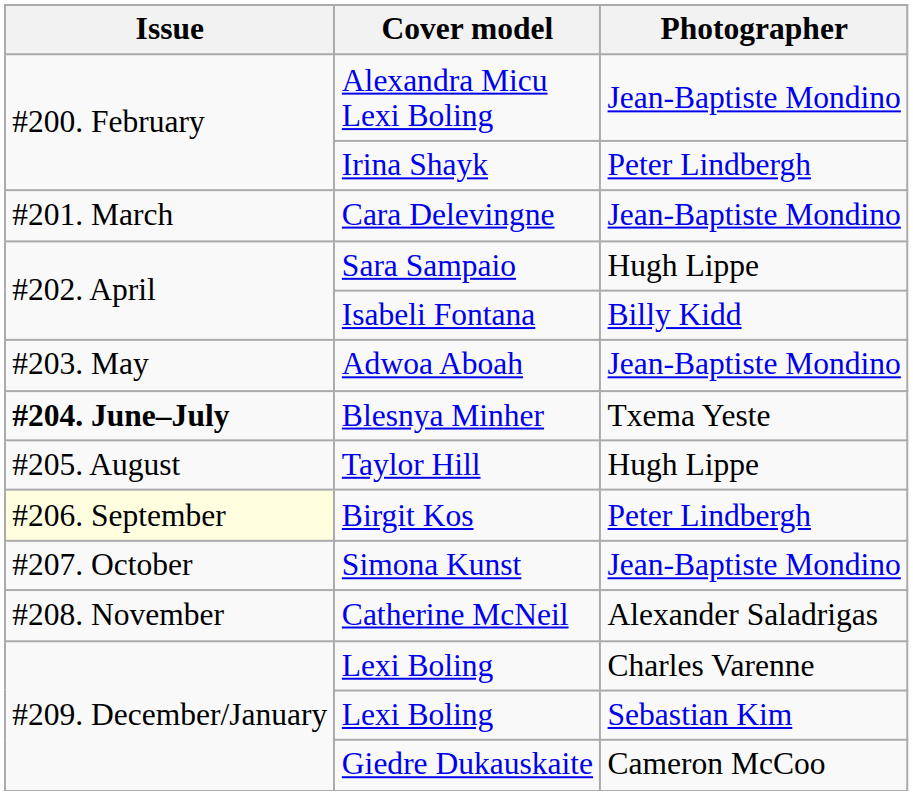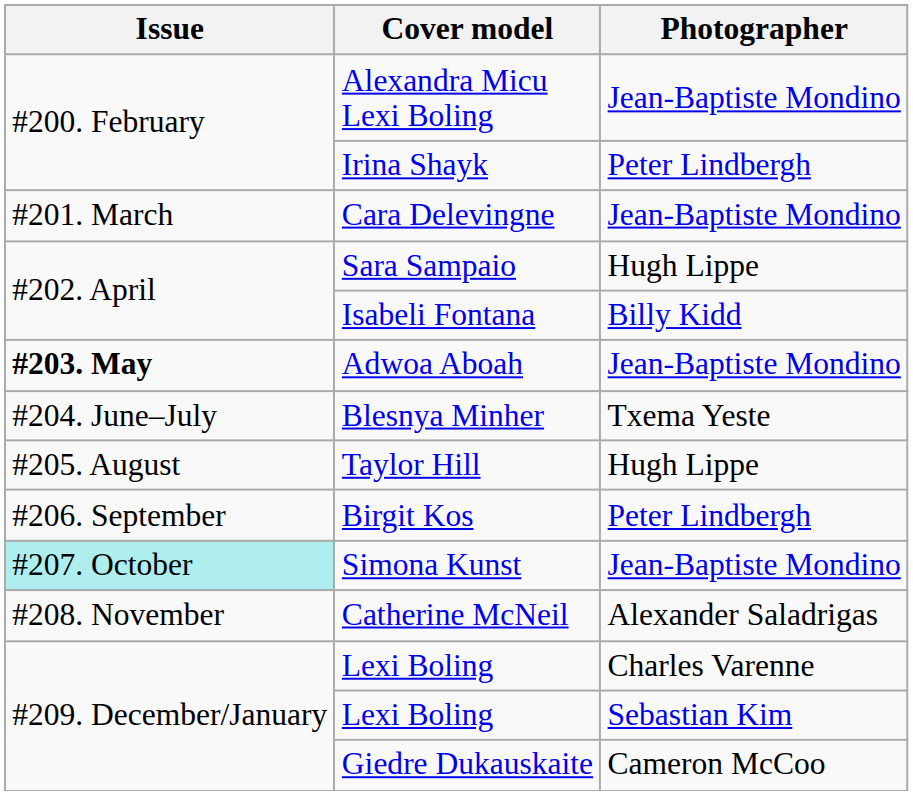Adwoa Aboah | Issue: normal -> bold
Blesnya Minher | Issue: bold -> normal
Birgit Kos | Issue: lightyellow background -> no background
Simona Kunst | Issue: no background -> paleturquoise background
